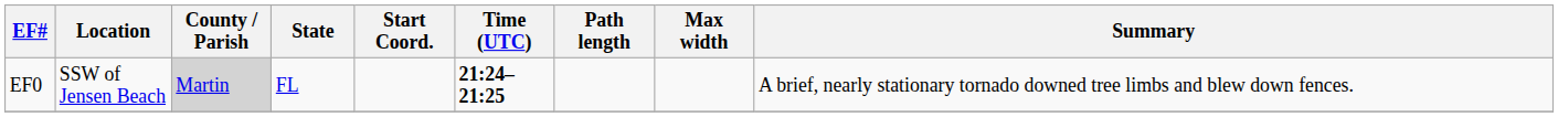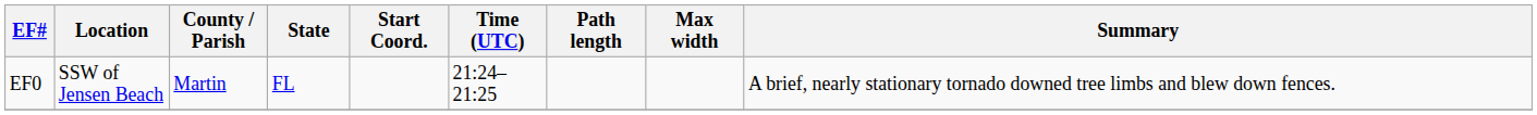EF0 | County / Parish: lightgrey background -> no background
EF0 | Time (UTC): bold -> normal
